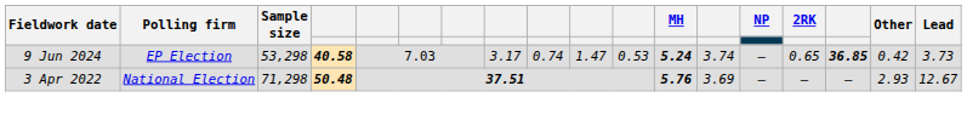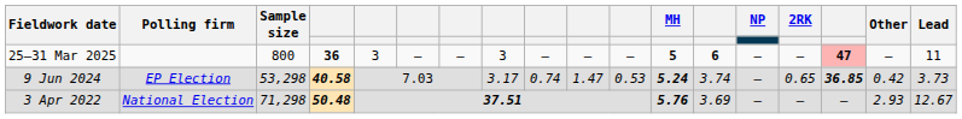+ row: 25–31 Mar 2025 | 800 | 36 | 3 | – | – | 3 | – | – | – | 5 | 6 | – | – | 47 | – | 11
